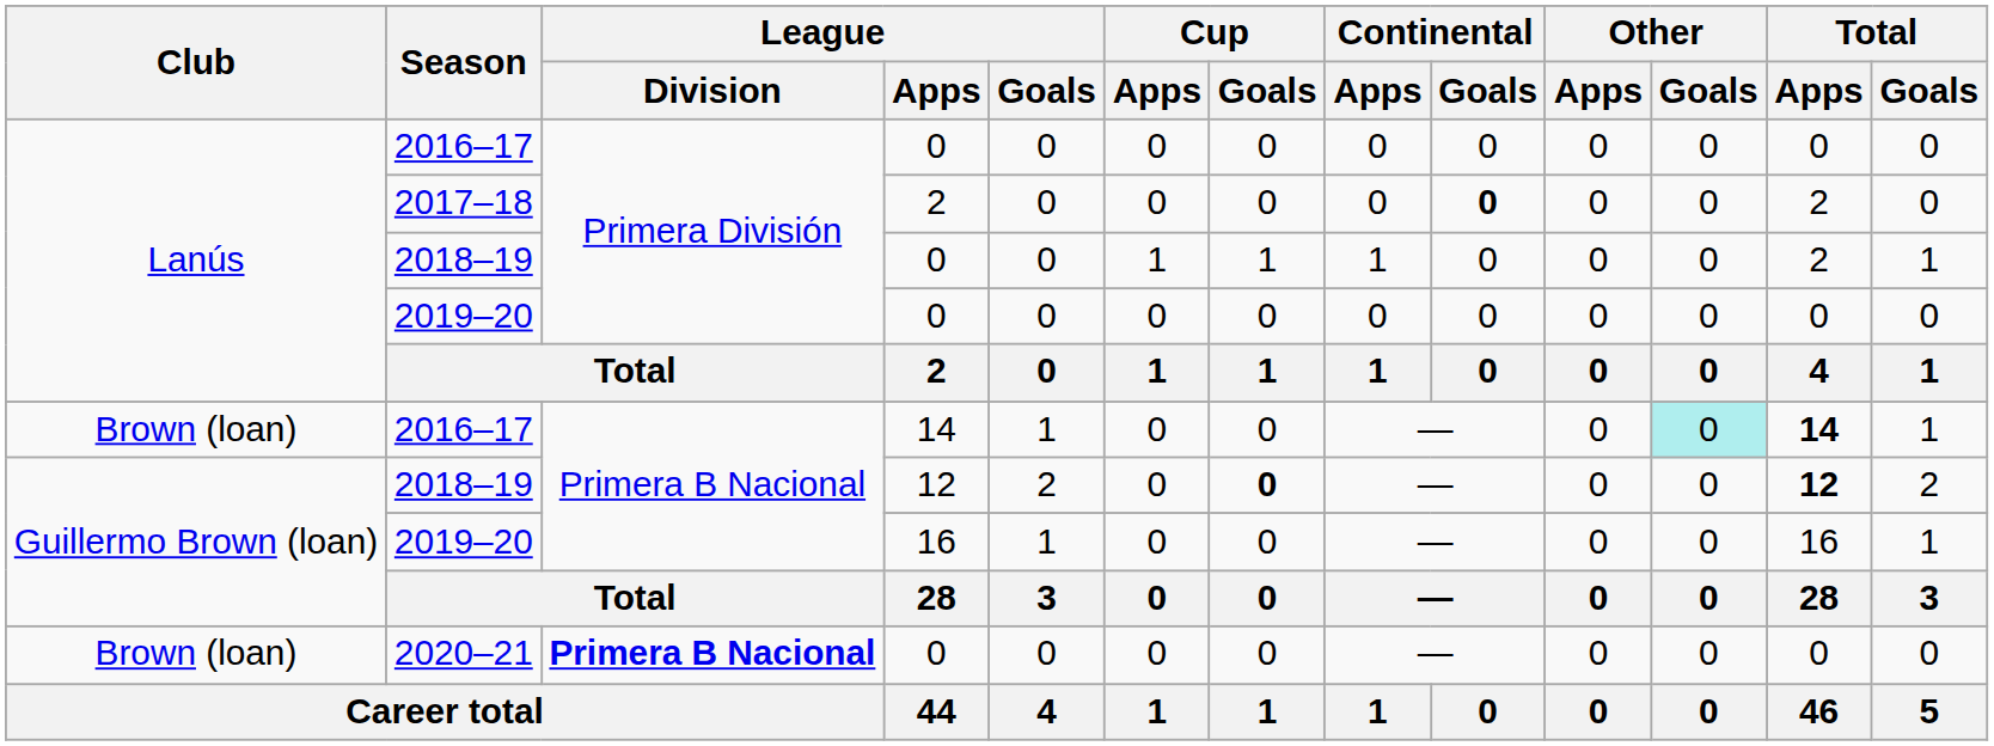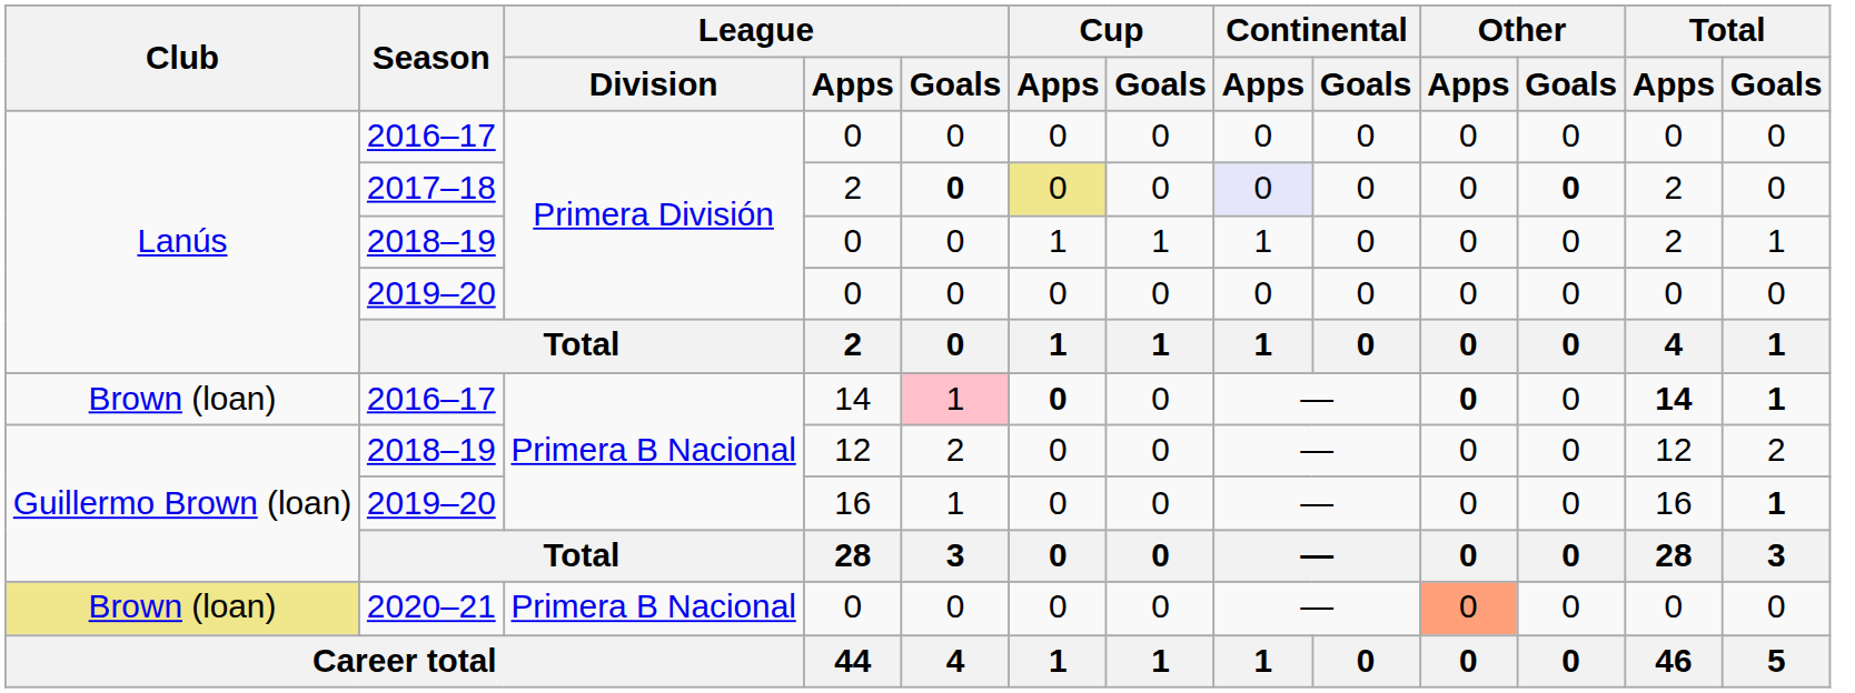2017–18 | League / Goals: normal -> bold
2017–18 | Cup / Apps: no background -> khaki background
2017–18 | Continental / Apps: no background -> lavender background
2017–18 | Continental / Goals: bold -> normal
2017–18 | Other / Goals: normal -> bold
2016–17 / 14 | League / Goals: no background -> pink background
2016–17 / 14 | Cup / Apps: normal -> bold
2016–17 / 14 | Other / Apps: normal -> bold
2016–17 / 14 | Other / Goals: paleturquoise background -> no background
2016–17 / 14 | Total / Goals: normal -> bold
2018–19 / 12 | Cup / Goals: bold -> normal
2018–19 / 12 | Total / Apps: bold -> normal
2019–20 / 16 | Total / Goals: normal -> bold
2020–21 | Club: no background -> khaki background
2020–21 | League / Division: bold -> normal
2020–21 | Other / Apps: no background -> lightsalmon background
